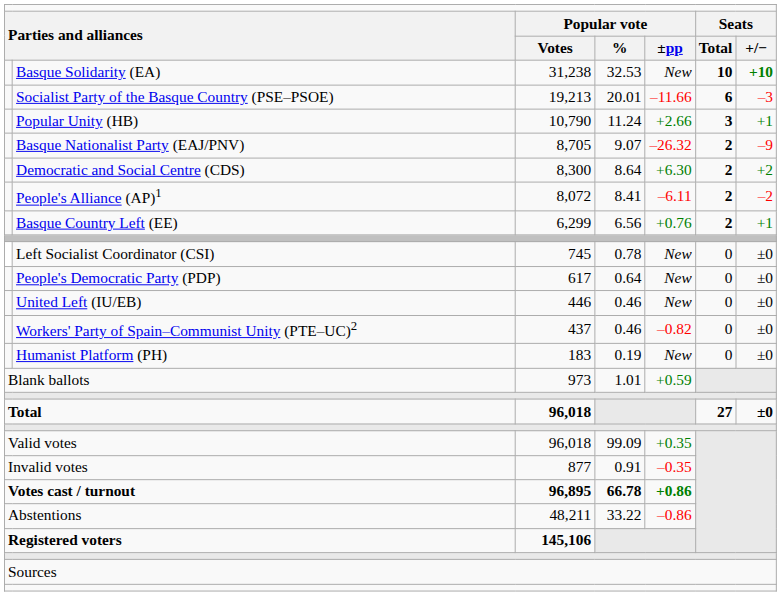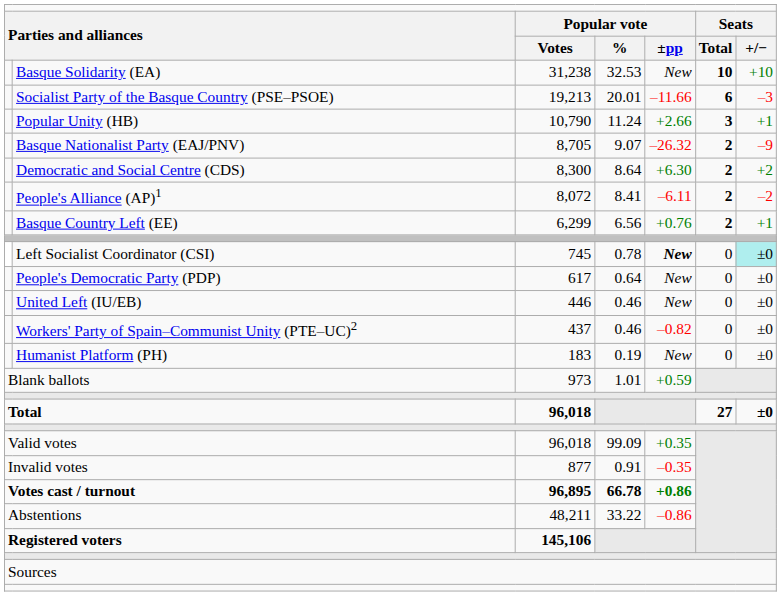Basque Solidarity (EA) | column 7: bold -> normal
Left Socialist Coordinator (CSI) | column 5: normal -> bold
Left Socialist Coordinator (CSI) | column 7: no background -> paleturquoise background
